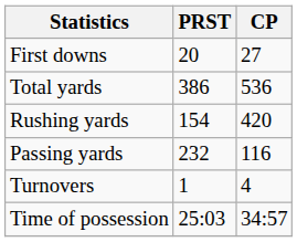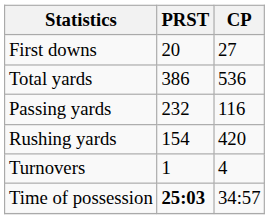rows swapped: Rushing yards <-> Passing yards
Time of possession | PRST: normal -> bold
